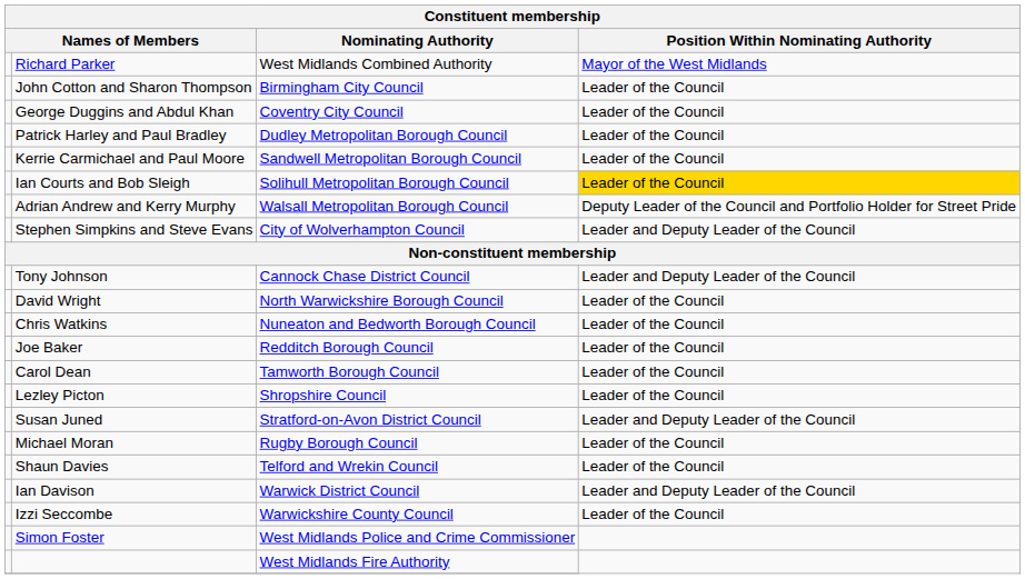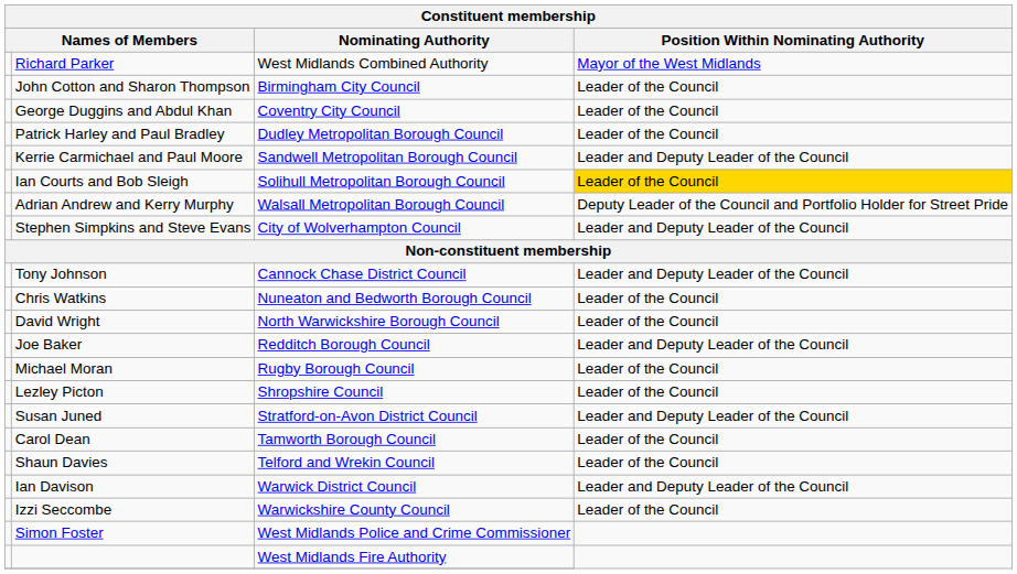Kerrie Carmichael and Paul Moore | Position Within Nominating Authority: Leader of the Council -> Leader and Deputy Leader of the Council
rows swapped: David Wright <-> Chris Watkins
Joe Baker | Position Within Nominating Authority: Leader of the Council -> Leader and Deputy Leader of the Council
rows swapped: Michael Moran <-> Carol Dean
